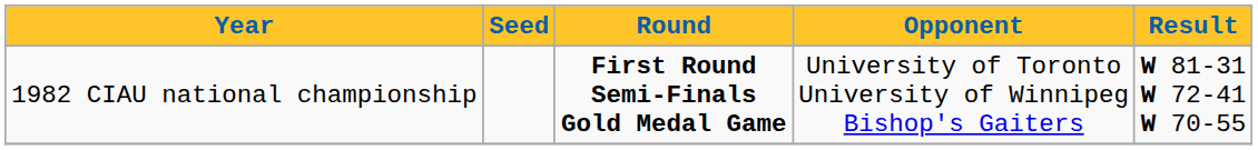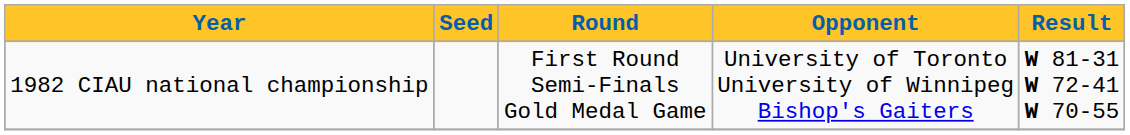1982 CIAU national championship | Round: bold -> normal
